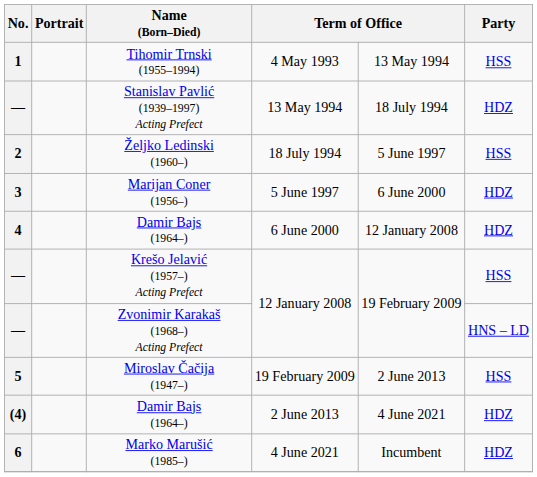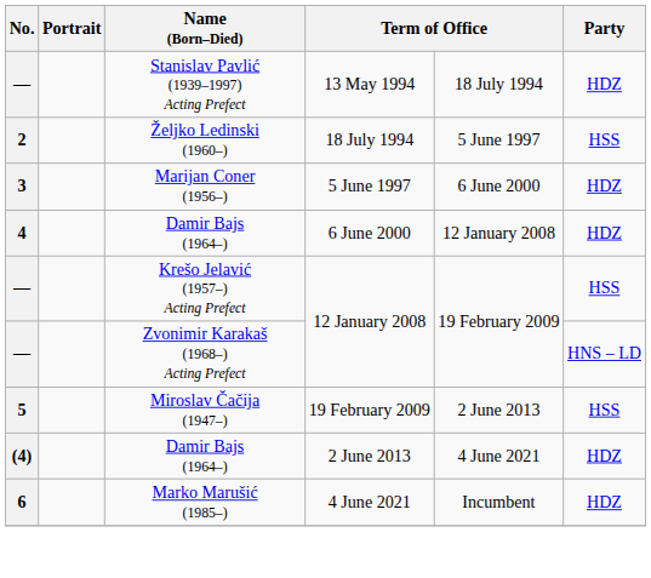- row: 1 | Tihomir Trnski (1955–1994) | 4 May 1993 | 13 May 1994 | HSS
